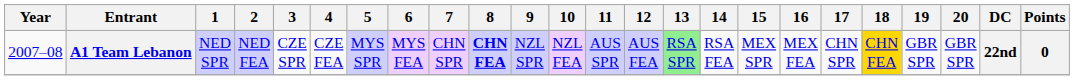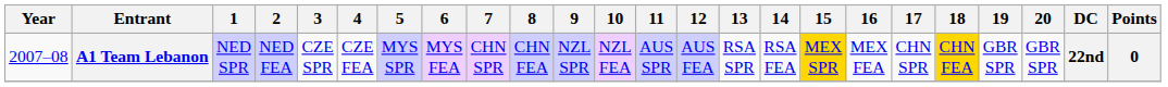A1 Team Lebanon | 8: bold -> normal
A1 Team Lebanon | 13: lightgreen background -> no background
A1 Team Lebanon | 15: no background -> gold background
